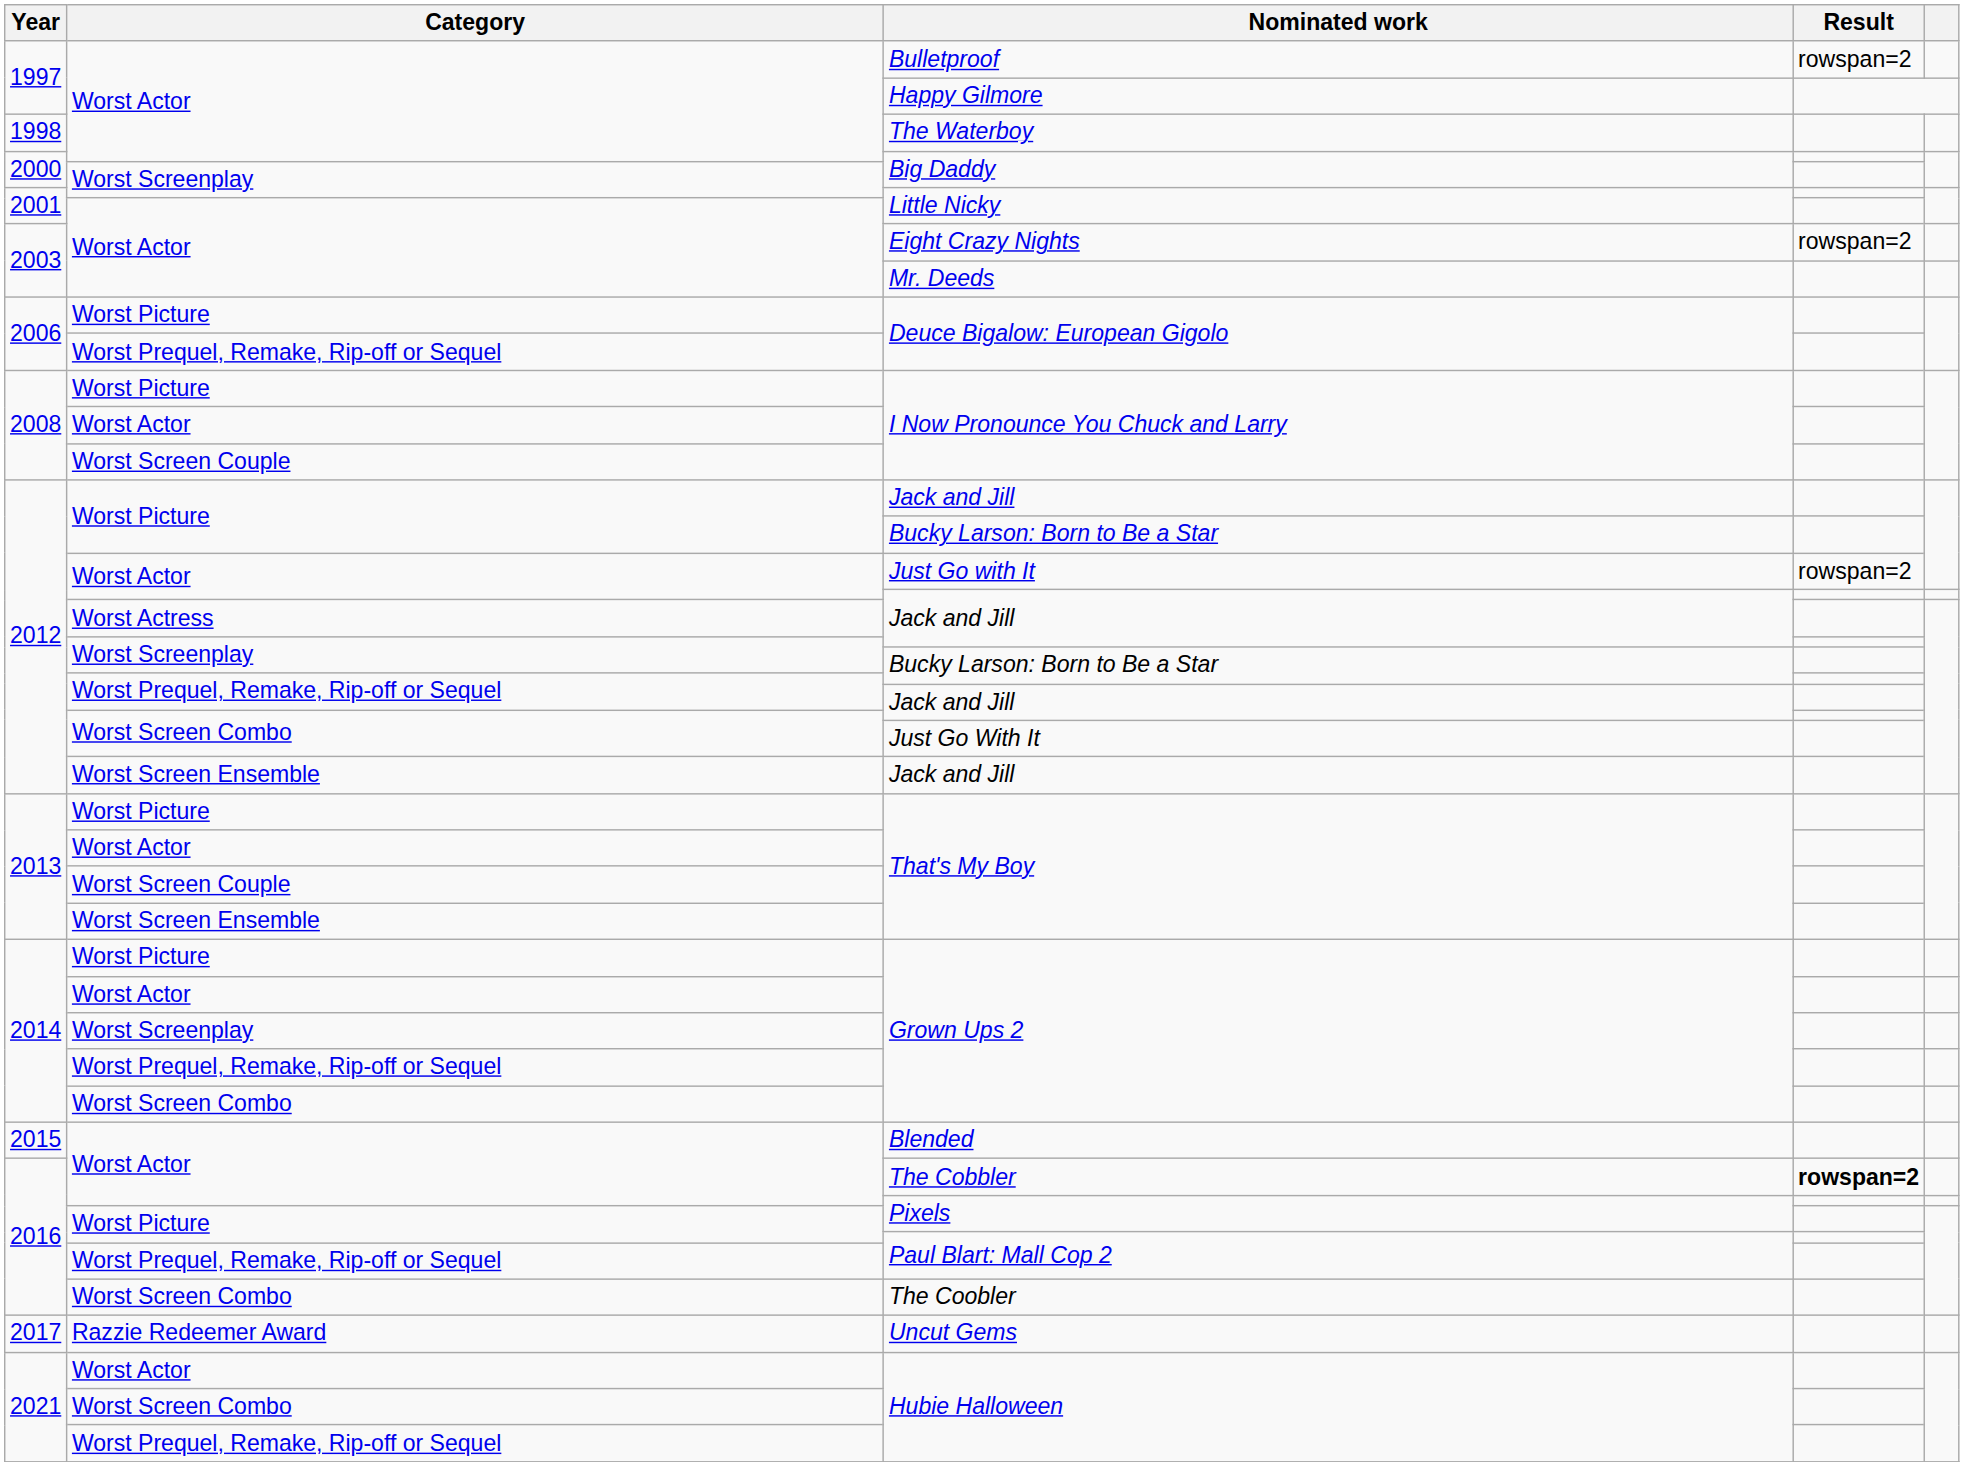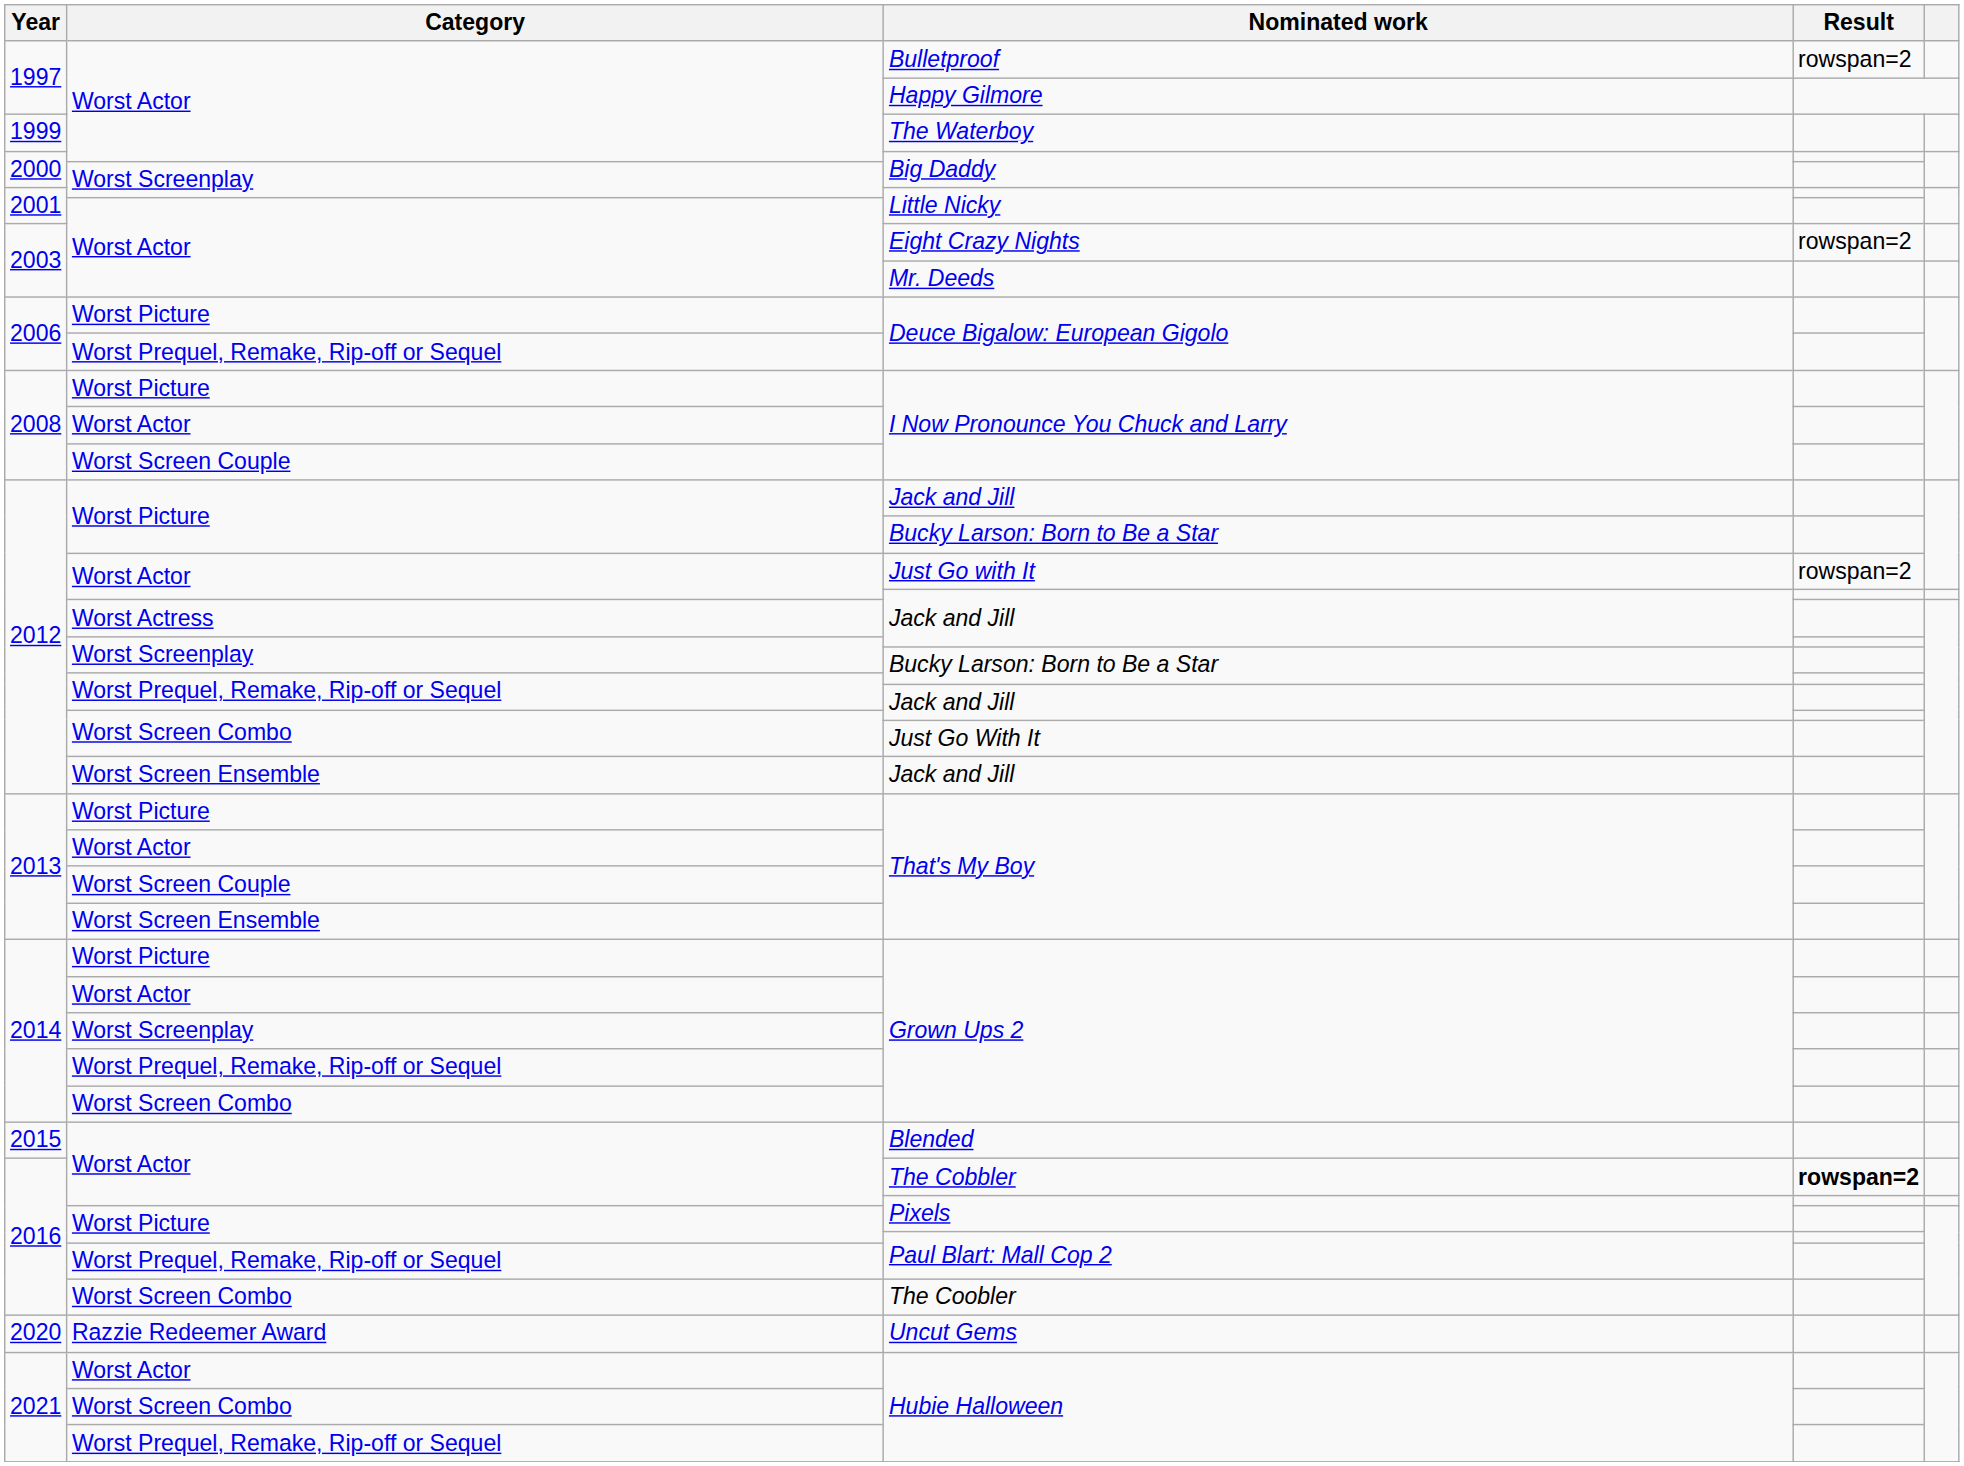The Waterboy | Year: 1998 -> 1999
Uncut Gems | Year: 2017 -> 2020
